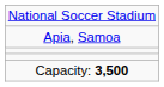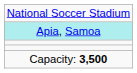row 2 | column 1: no background -> paleturquoise background
